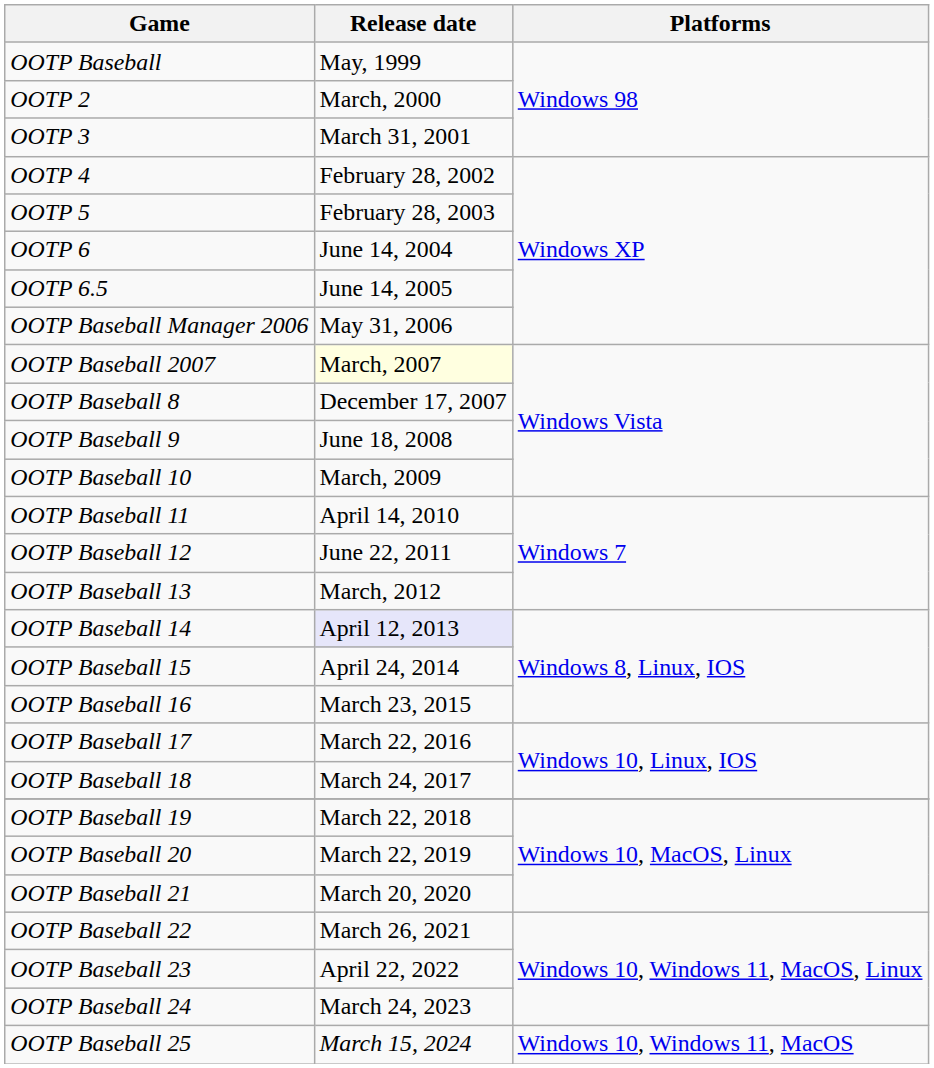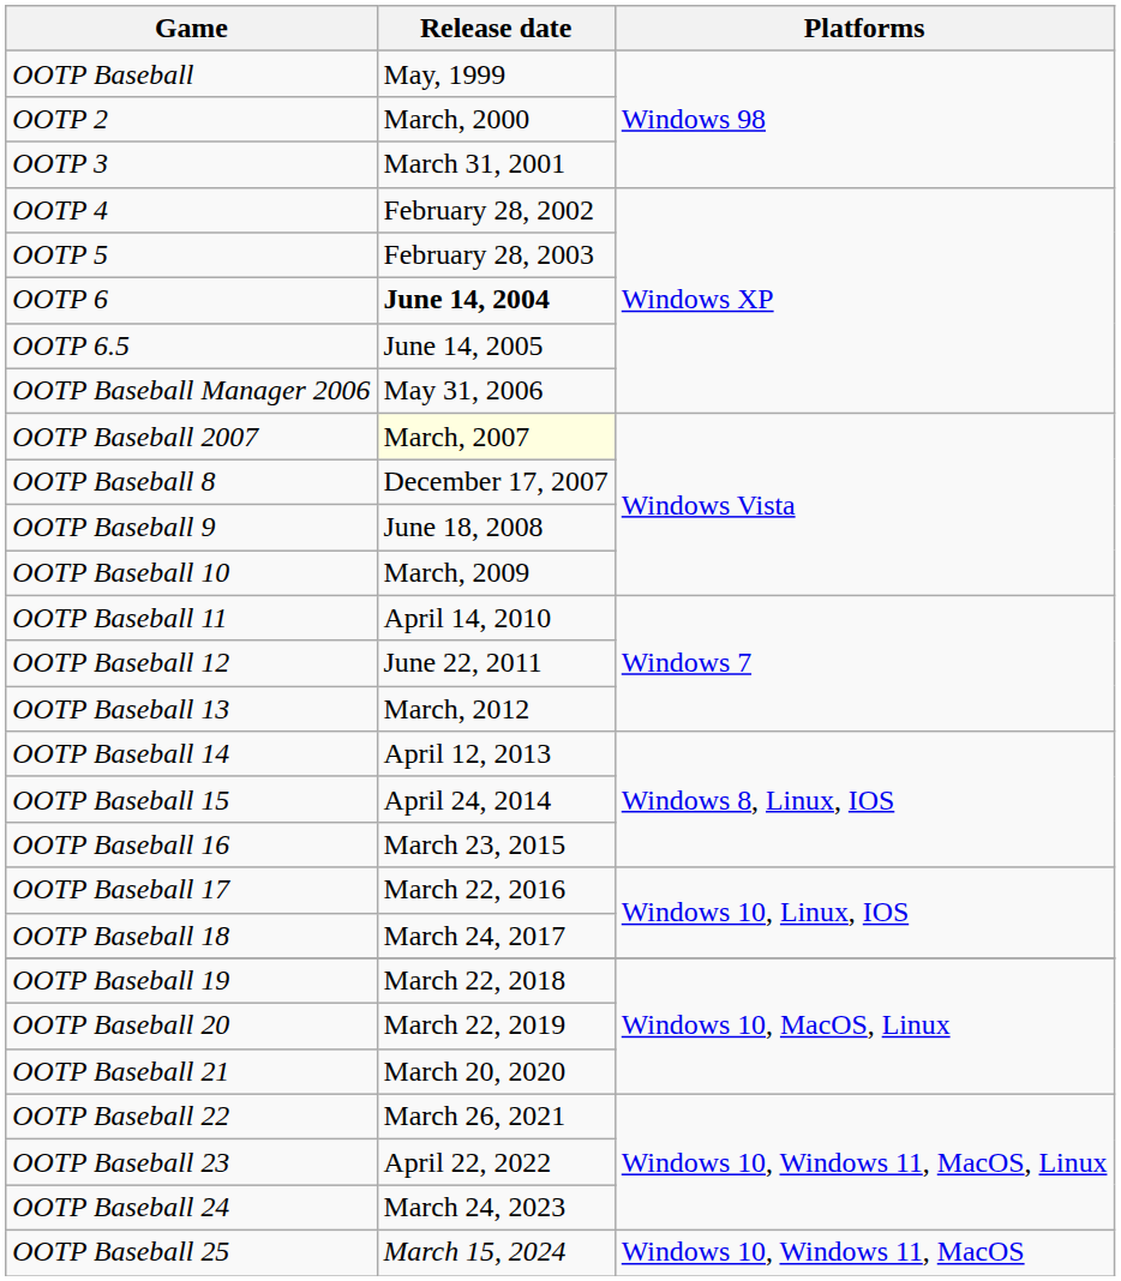OOTP 6 | Release date: normal -> bold
OOTP Baseball 14 | Release date: lavender background -> no background
